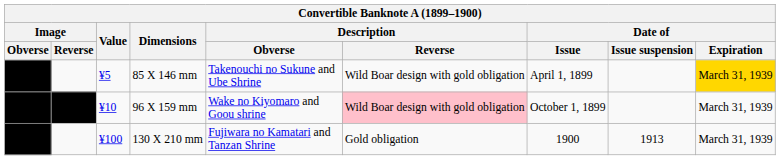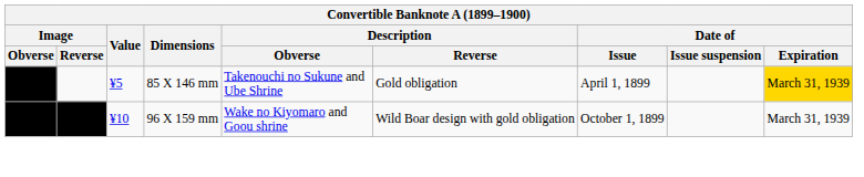85 X 146 mm | Description / Reverse: Wild Boar design with gold obligation -> Gold obligation
96 X 159 mm | Description / Reverse: pink background -> no background
- row: ¥100 | 130 X 210 mm | Fujiwara no Kamatari and Tanzan Shrine | Gold obligation | 1900 | 1913 | March 31, 1939
